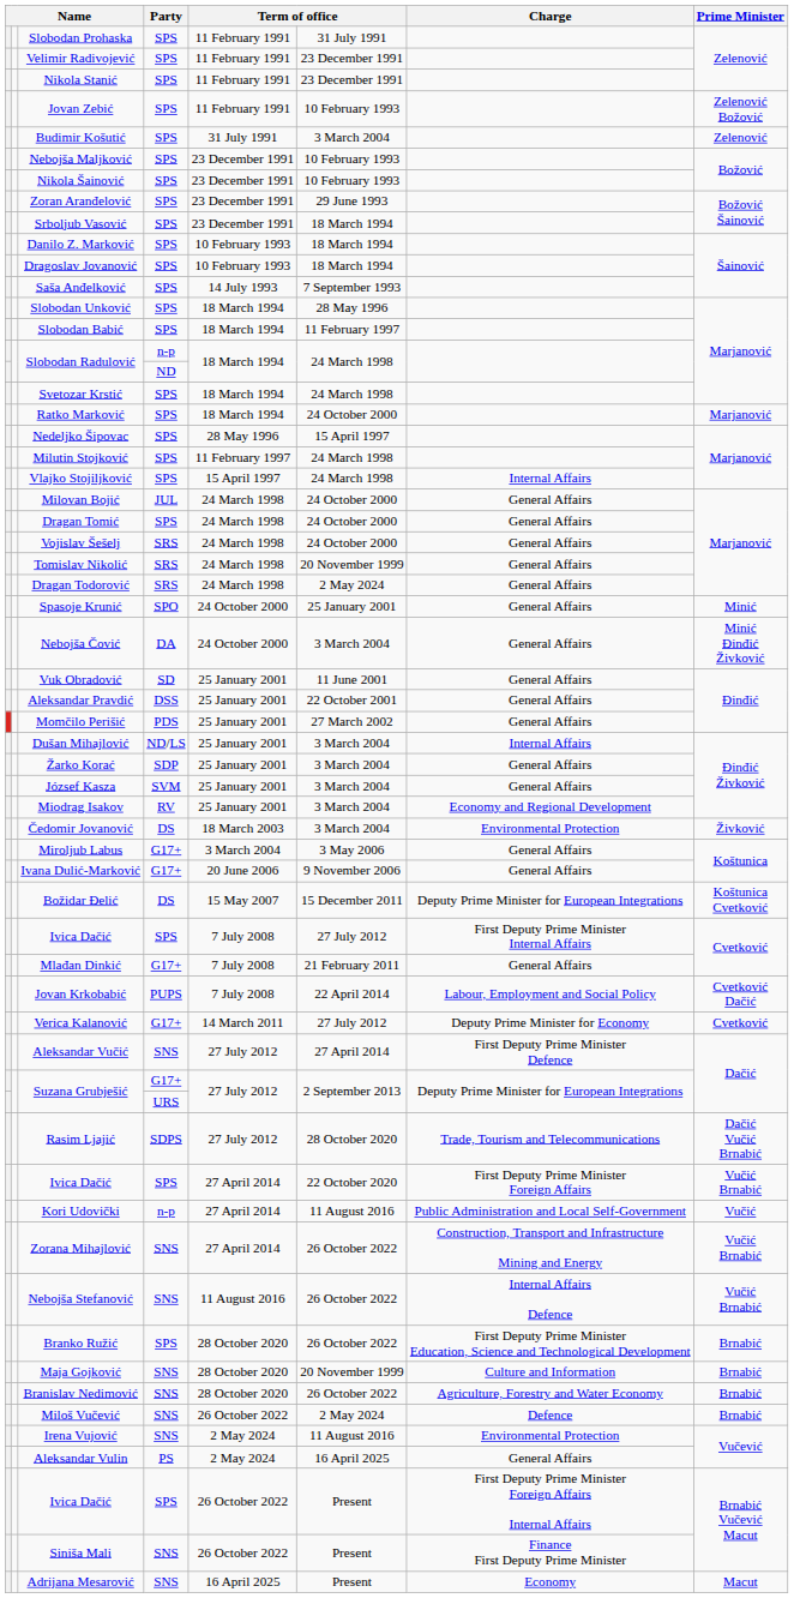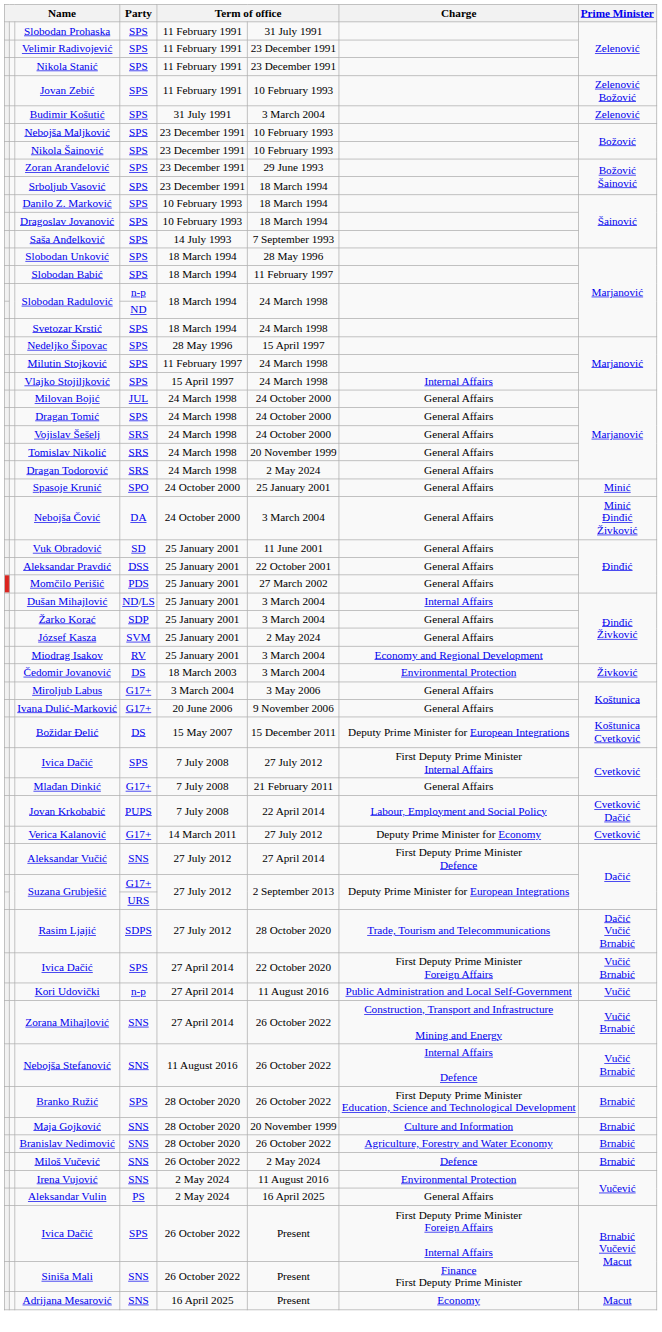- row: Ratko Marković | SPS | 18 March 1994 | 24 October 2000 | Marjanović
József Kasza | column 6: 3 March 2004 -> 2 May 2024
